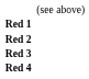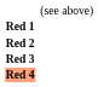Red 4 | column 1: no background -> lightsalmon background
